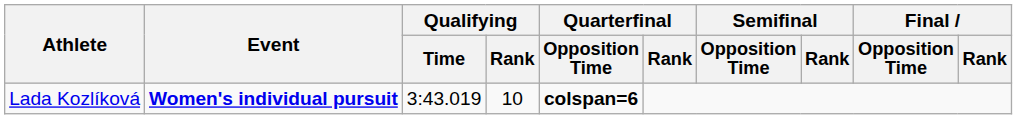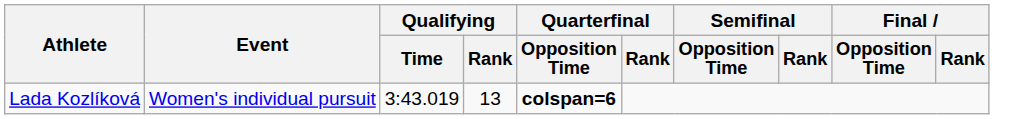Lada Kozlíková | Event: bold -> normal
Lada Kozlíková | Qualifying / Rank: 10 -> 13
